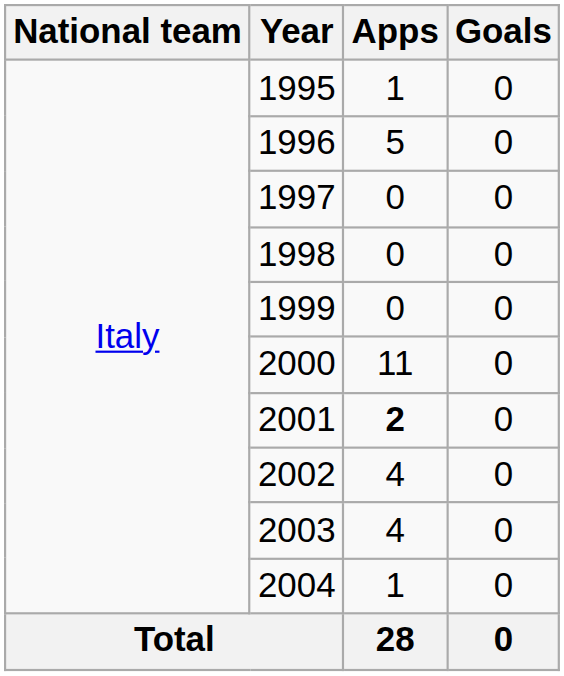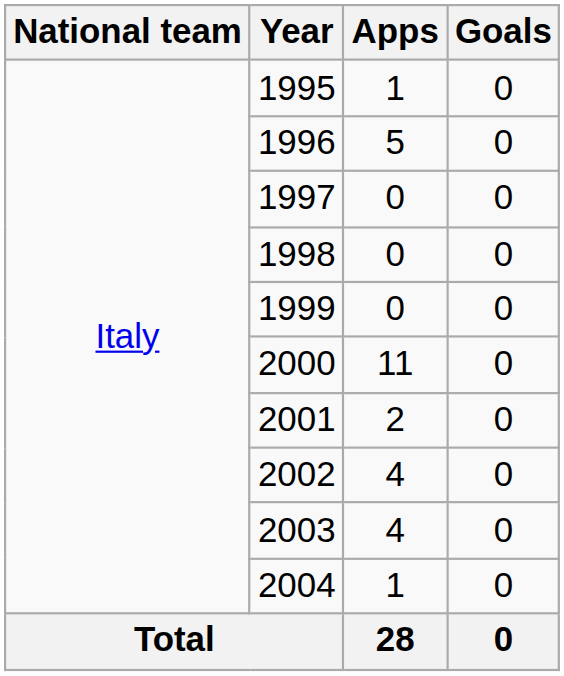2001 | Apps: bold -> normal
